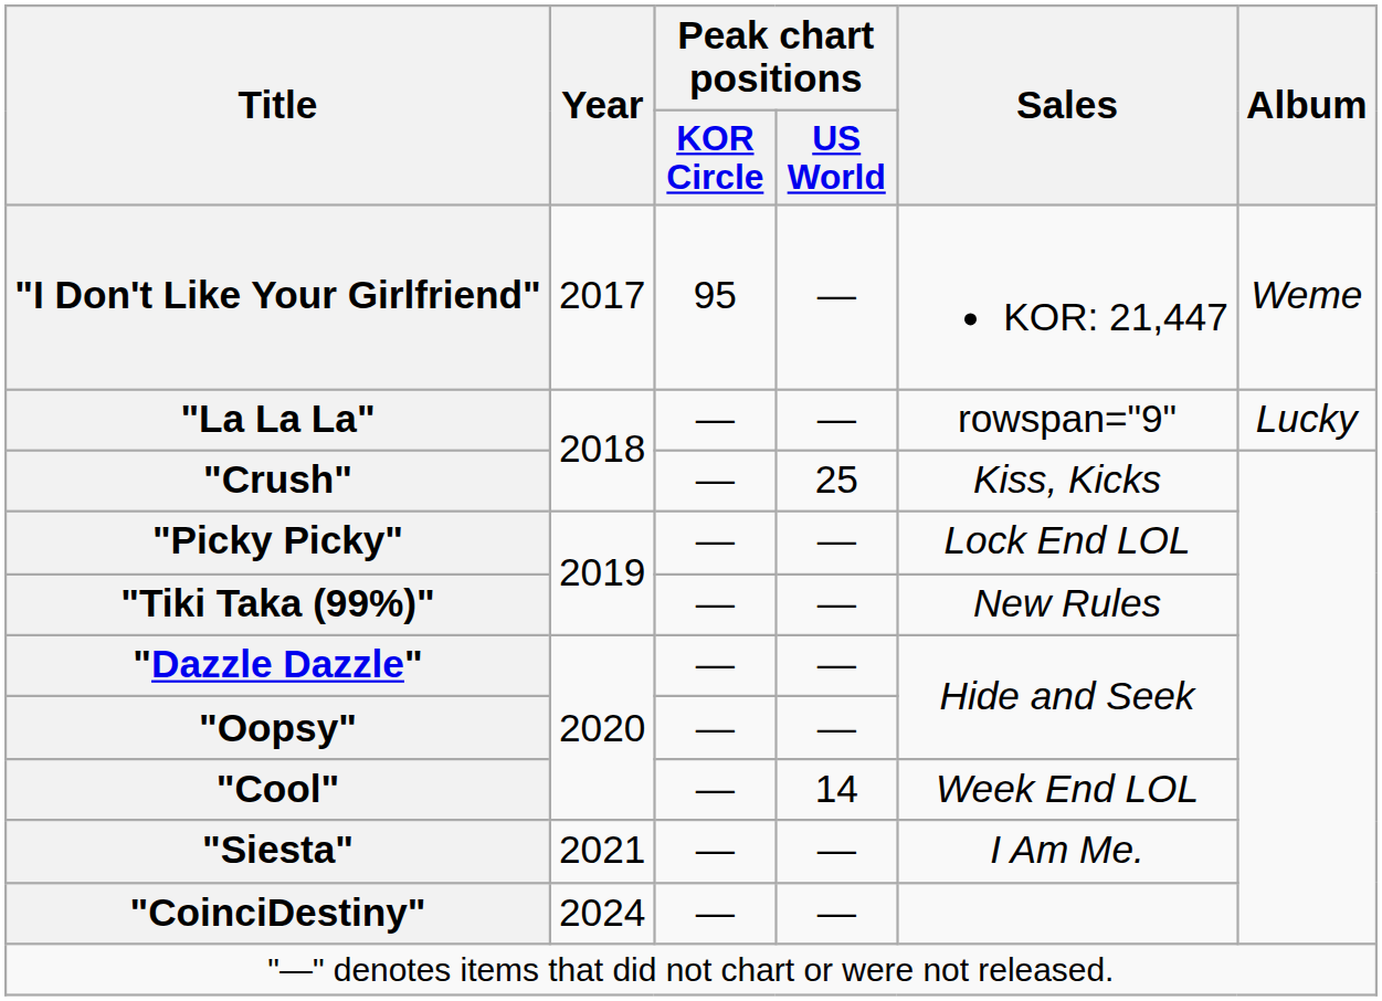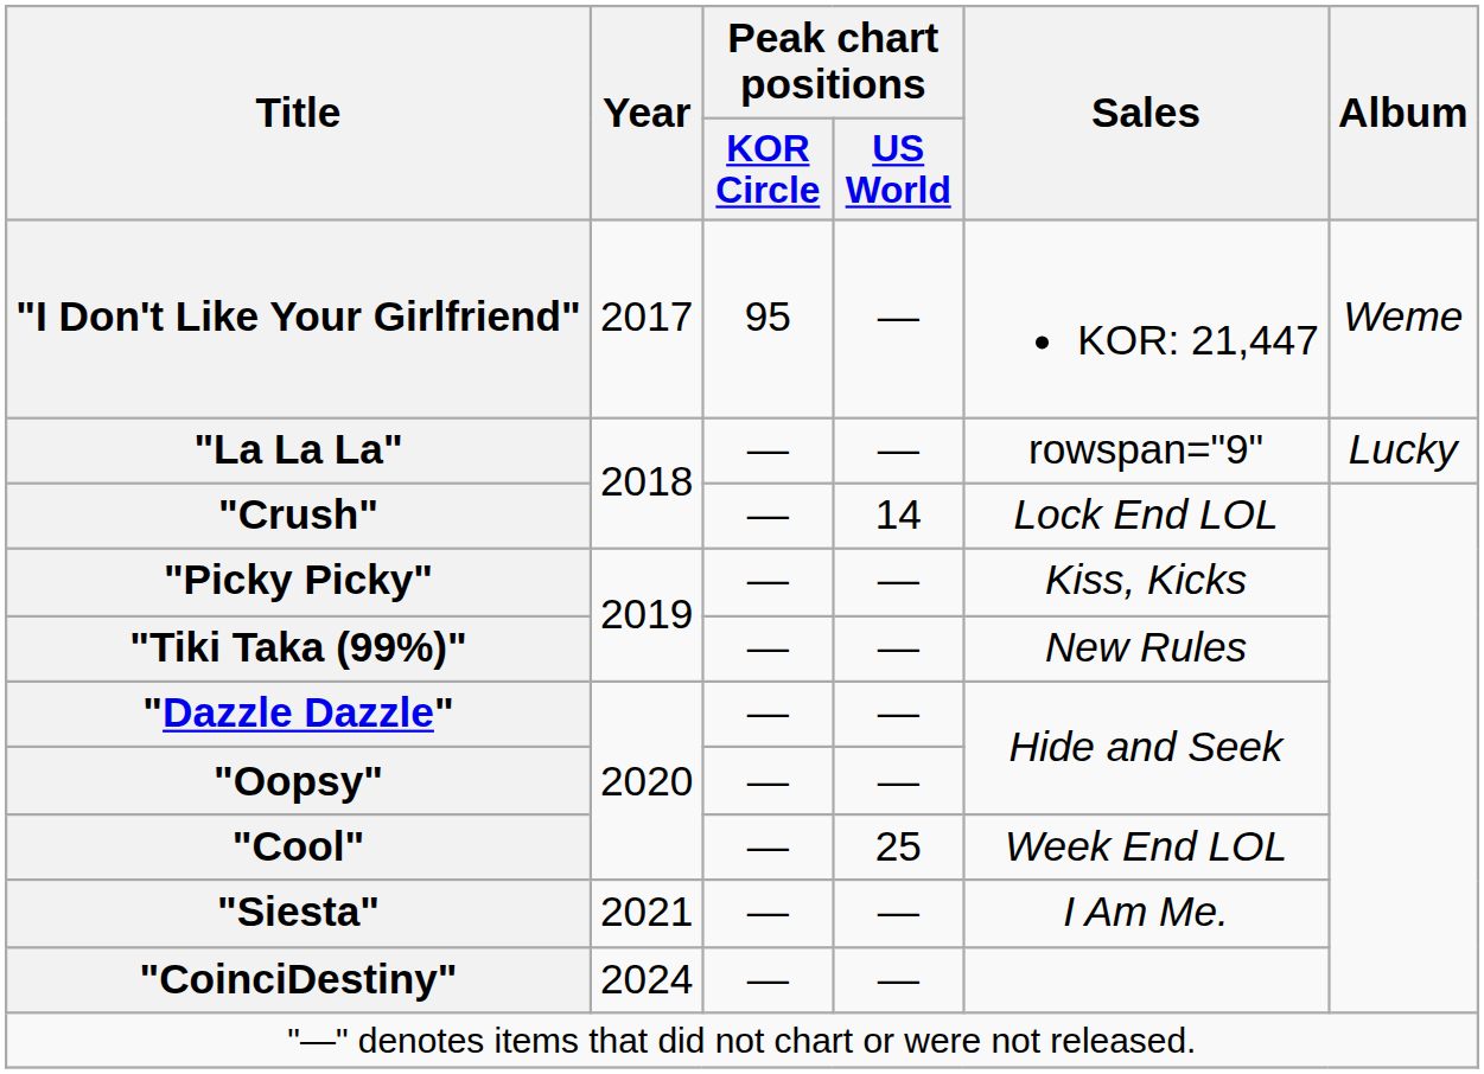"Crush" | Peak chart positions / US World: 25 -> 14
"Crush" | Sales: Kiss, Kicks -> Lock End LOL
"Picky Picky" | Sales: Lock End LOL -> Kiss, Kicks
"Cool" | Peak chart positions / US World: 14 -> 25
